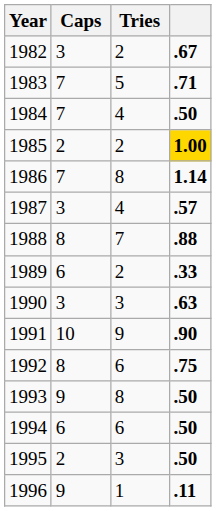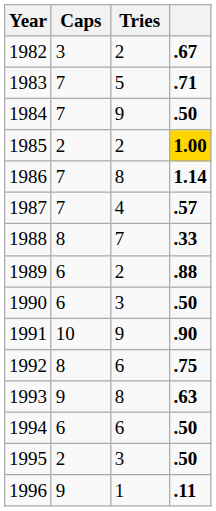1984 | Tries: 4 -> 9
1987 | Caps: 3 -> 7
1988 | column 4: .88 -> .33
1989 | column 4: .33 -> .88
1990 | Caps: 3 -> 6
1990 | column 4: .63 -> .50
1993 | column 4: .50 -> .63
